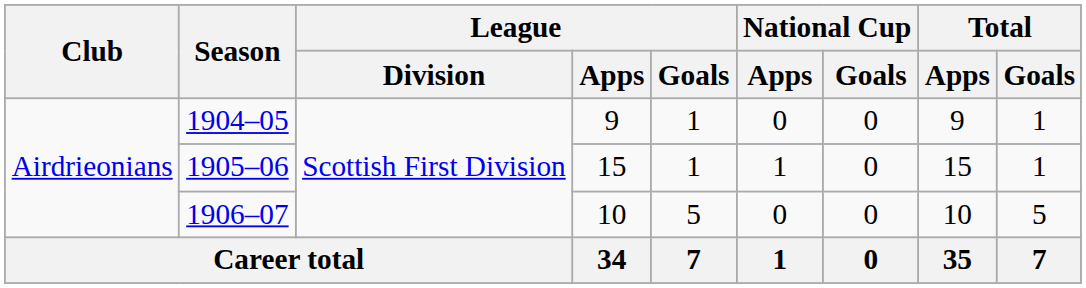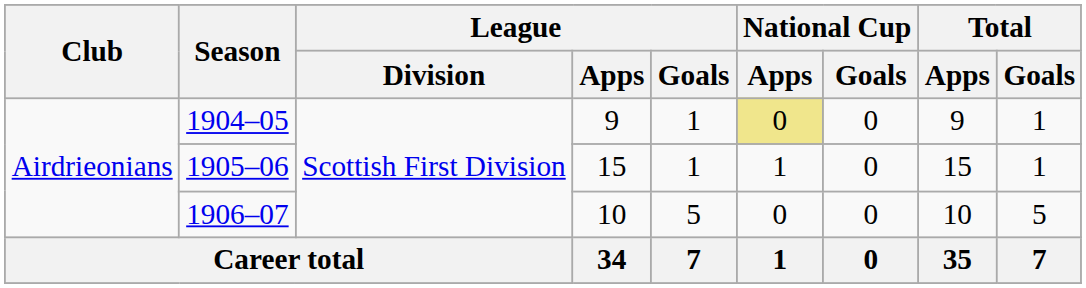1904–05 | National Cup / Apps: no background -> khaki background
